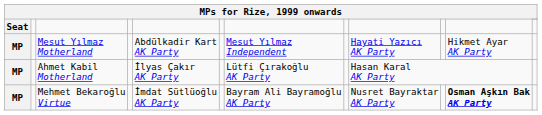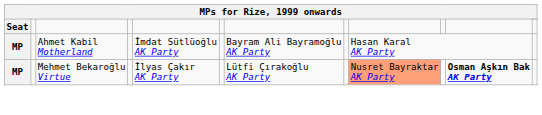- row: MP | Mesut Yılmaz Motherland | Abdülkadir Kart AK Party | Mesut Yılmaz Independent | Hayati Yazıcı AK Party | Hikmet Ayar AK Party
Ahmet Kabil Motherland | column 5: İlyas Çakır AK Party -> İmdat Sütlüoğlu AK Party
Ahmet Kabil Motherland | column 7: Lütfi Çırakoğlu AK Party -> Bayram Ali Bayramoğlu AK Party
Mehmet Bekaroğlu Virtue | column 5: İmdat Sütlüoğlu AK Party -> İlyas Çakır AK Party
Mehmet Bekaroğlu Virtue | column 7: Bayram Ali Bayramoğlu AK Party -> Lütfi Çırakoğlu AK Party
Mehmet Bekaroğlu Virtue | column 9: no background -> lightsalmon background
